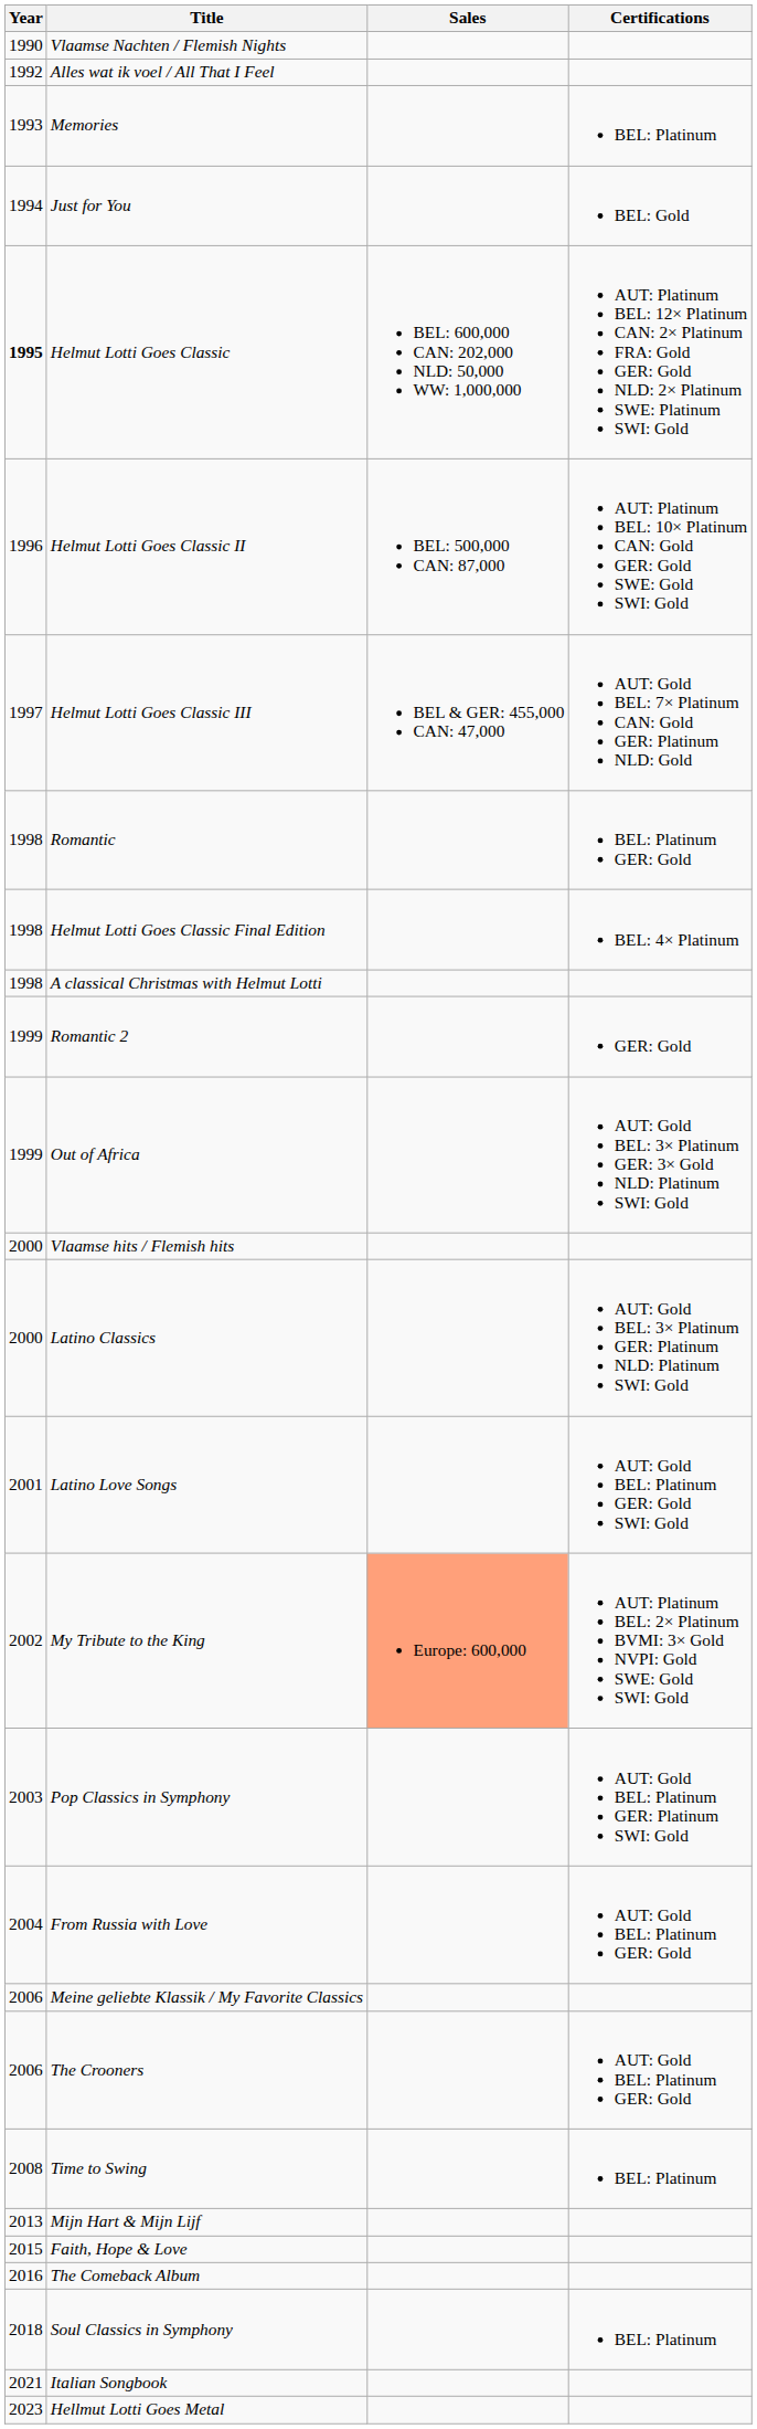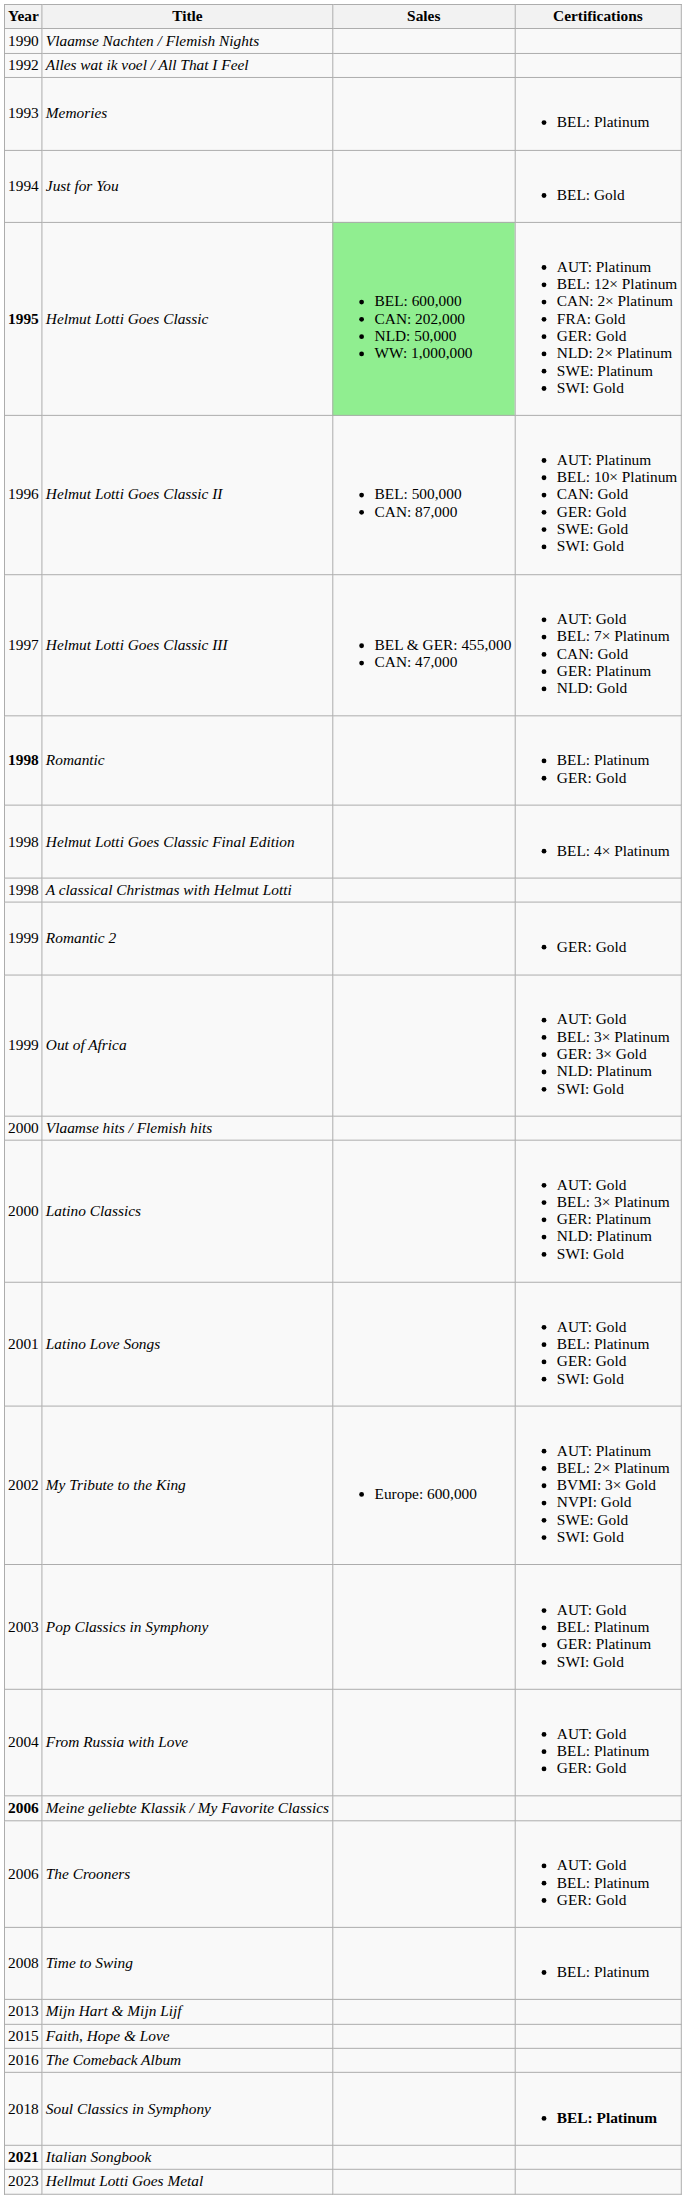Helmut Lotti Goes Classic | Sales: no background -> lightgreen background
Romantic | Year: normal -> bold
My Tribute to the King | Sales: lightsalmon background -> no background
Meine geliebte Klassik / My Favorite Classics | Year: normal -> bold
Soul Classics in Symphony | Certifications: normal -> bold
Italian Songbook | Year: normal -> bold
